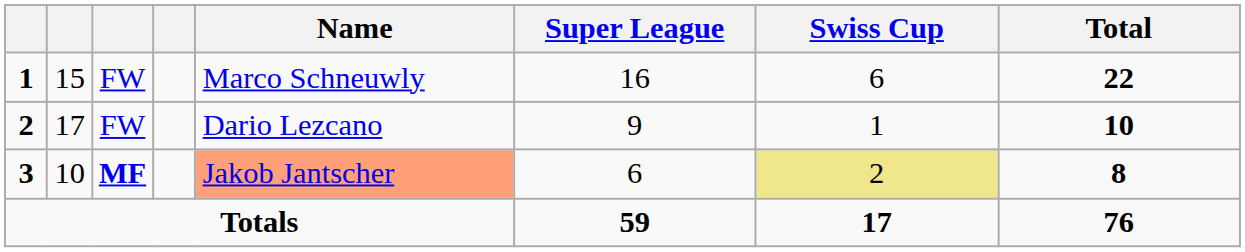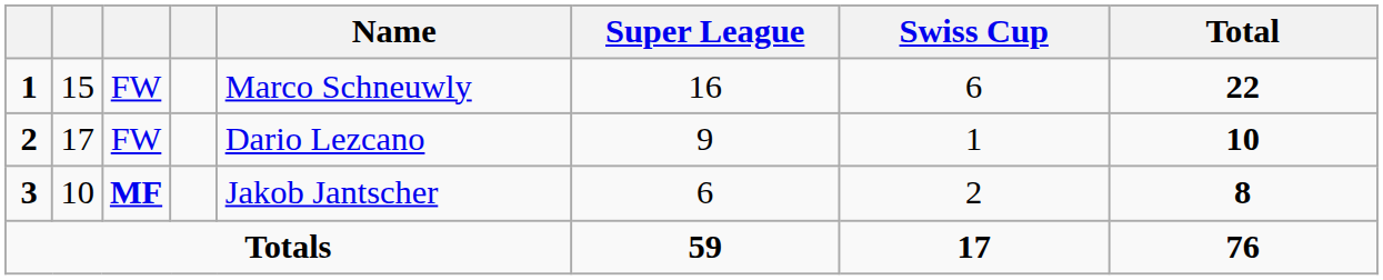3 | Name: lightsalmon background -> no background
3 | Swiss Cup: khaki background -> no background
